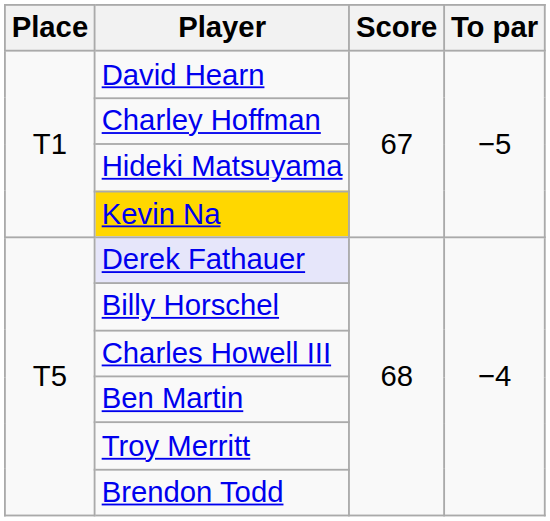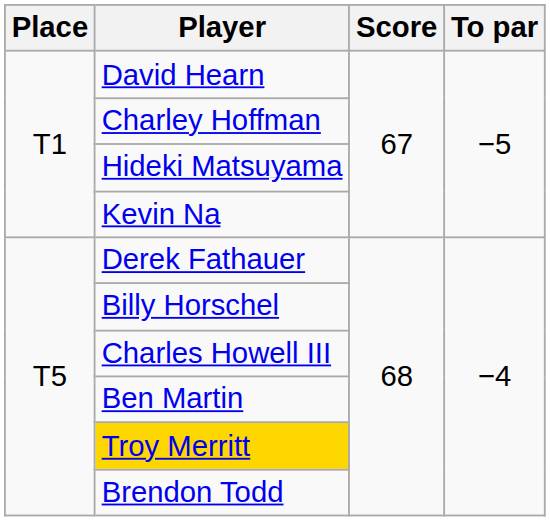Kevin Na | Player: gold background -> no background
Derek Fathauer | Player: lavender background -> no background
Troy Merritt | Player: no background -> gold background
